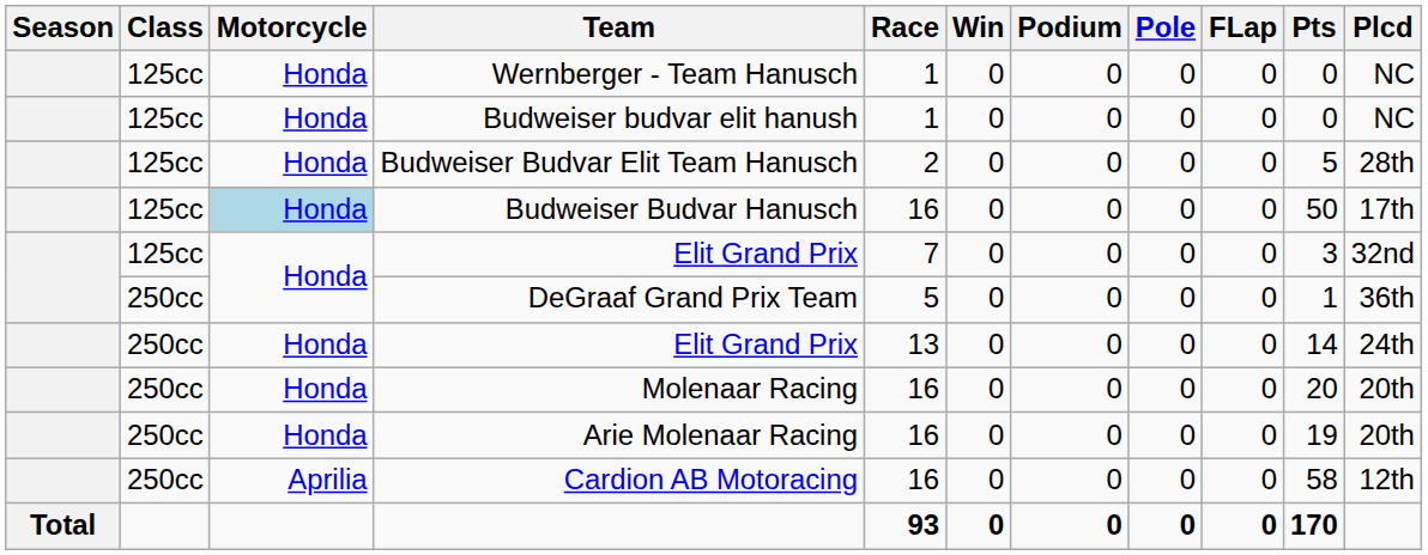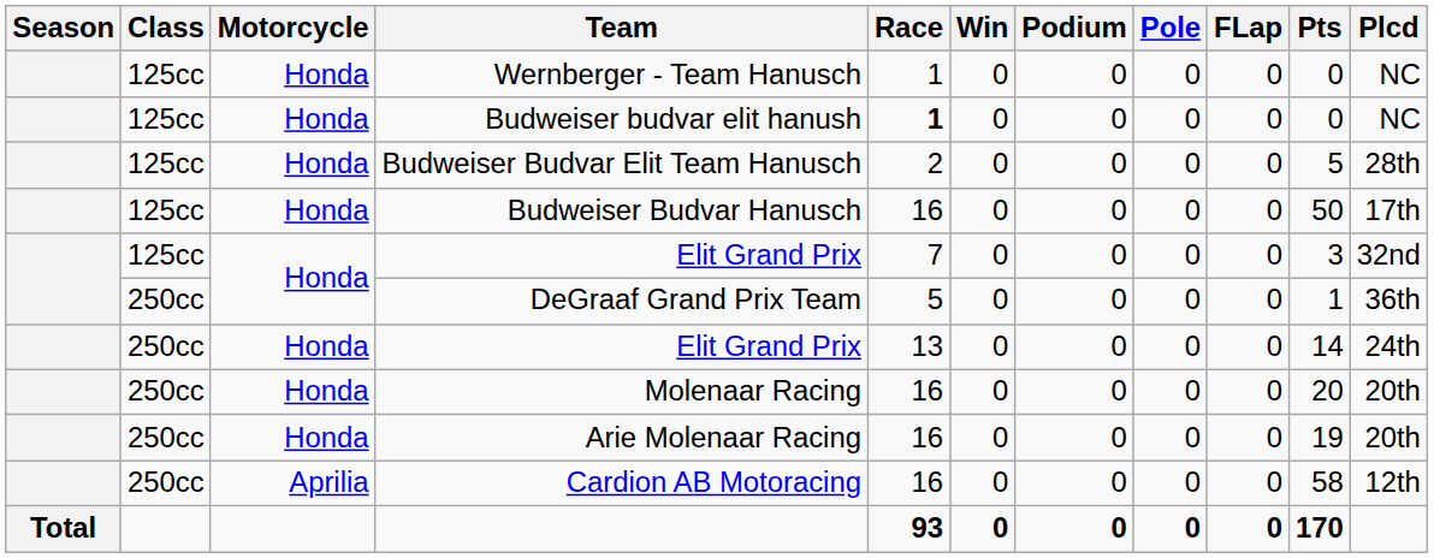Budweiser budvar elit hanush | Race: normal -> bold
Budweiser Budvar Hanusch | Motorcycle: lightblue background -> no background
